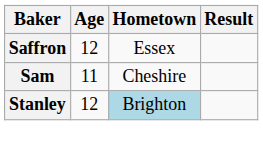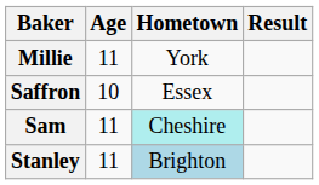+ row: Millie | 11 | York
Saffron | Age: 12 -> 10
Sam | Hometown: no background -> paleturquoise background
Stanley | Age: 12 -> 11
